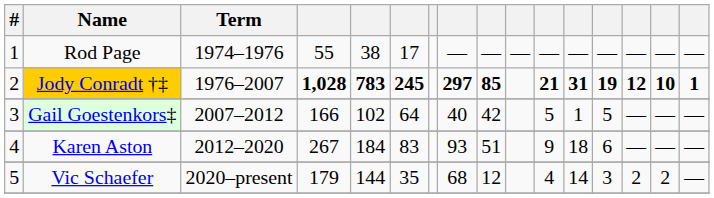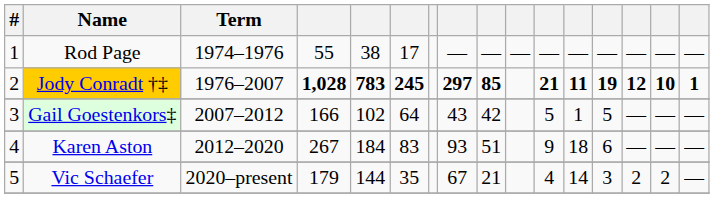Jody Conradt †‡ | column 12: 31 -> 11
Gail Goestenkors‡ | column 8: 40 -> 43
Vic Schaefer | column 8: 68 -> 67
Vic Schaefer | column 9: 12 -> 21
